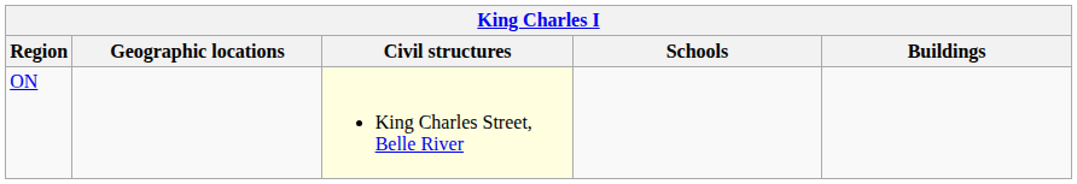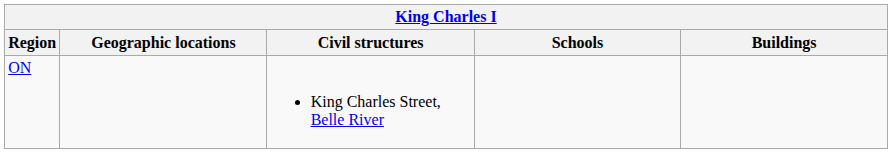ON | Civil structures: lightyellow background -> no background
